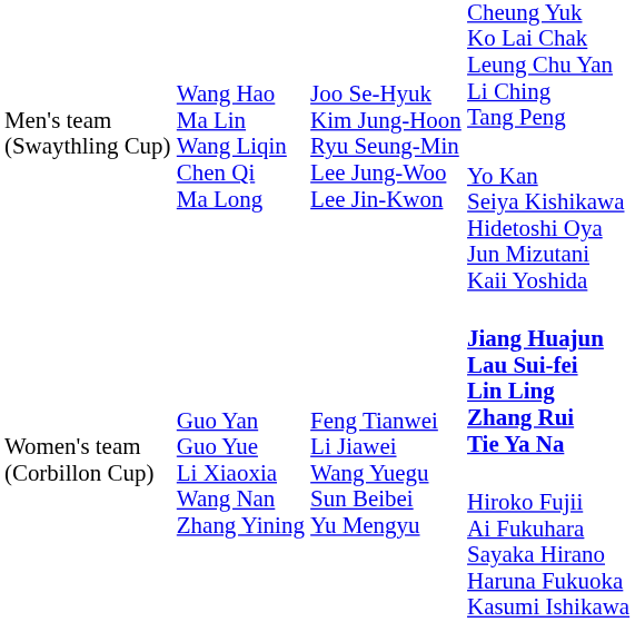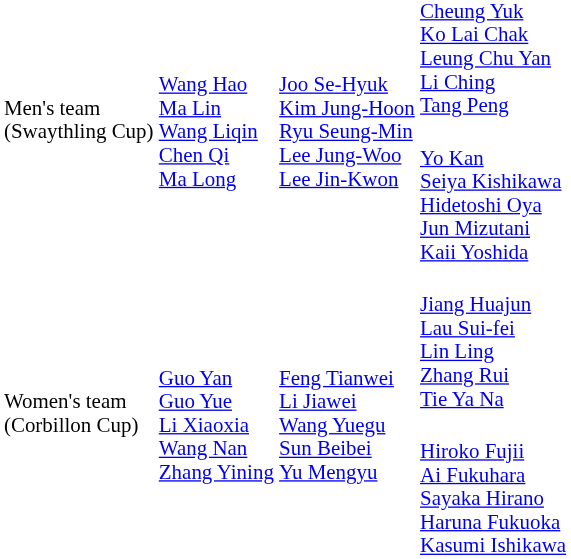Jiang Huajun Lau Sui-fei Lin Ling Zhang Rui Tie Ya Na | column 4: bold -> normal
